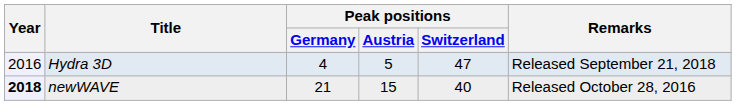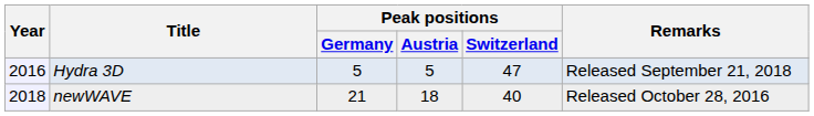Hydra 3D | Peak positions / Germany: 4 -> 5
newWAVE | Year: bold -> normal
newWAVE | Peak positions / Austria: 15 -> 18
